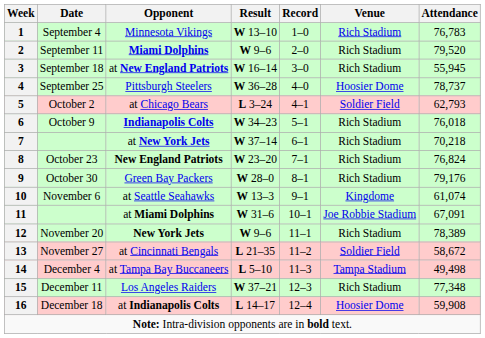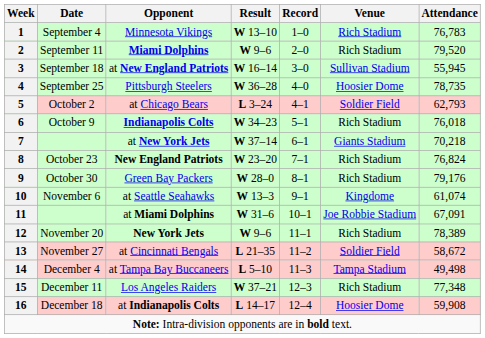3 | Venue: Rich Stadium -> Sullivan Stadium
4 | Attendance: 78,737 -> 78,735
7 | Venue: Rich Stadium -> Giants Stadium
